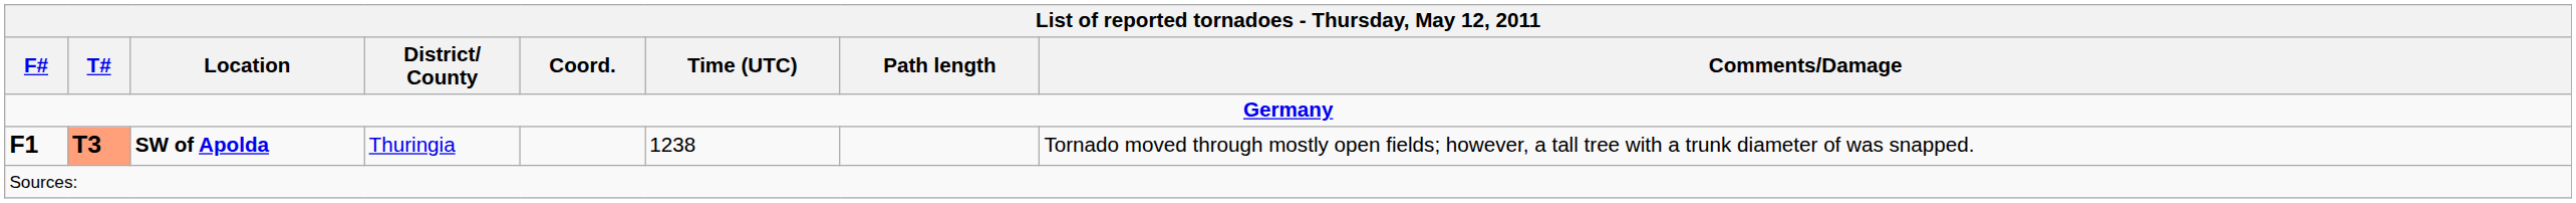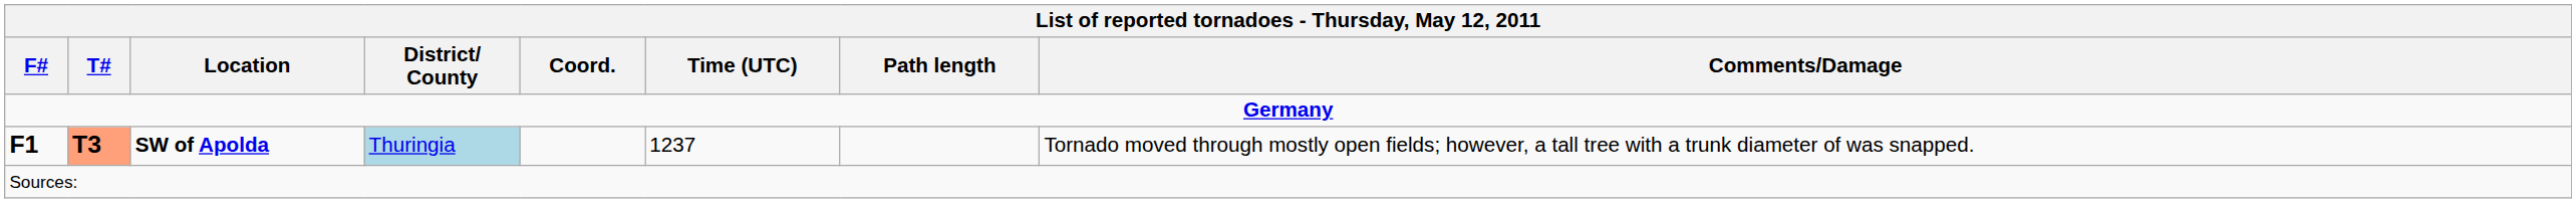F1 | District/ County: no background -> lightblue background
F1 | Time (UTC): 1238 -> 1237
